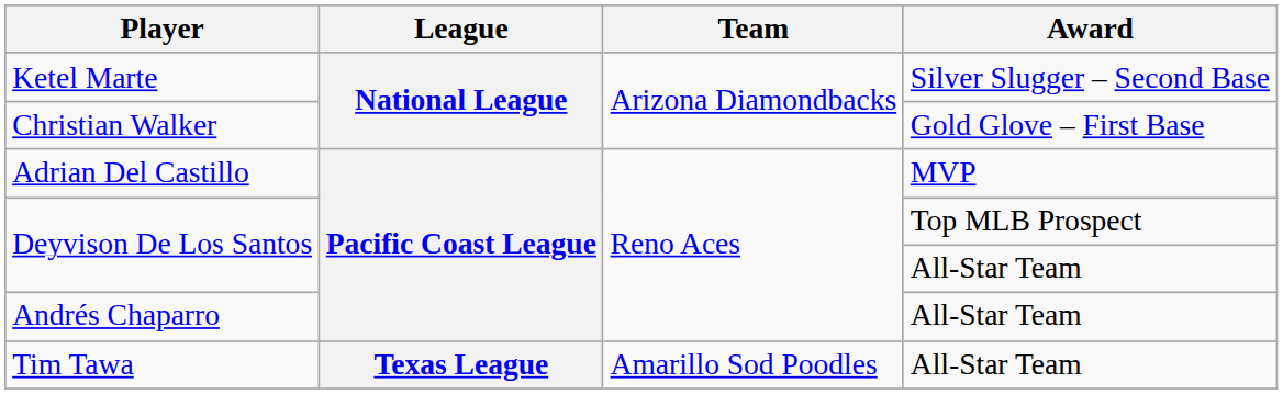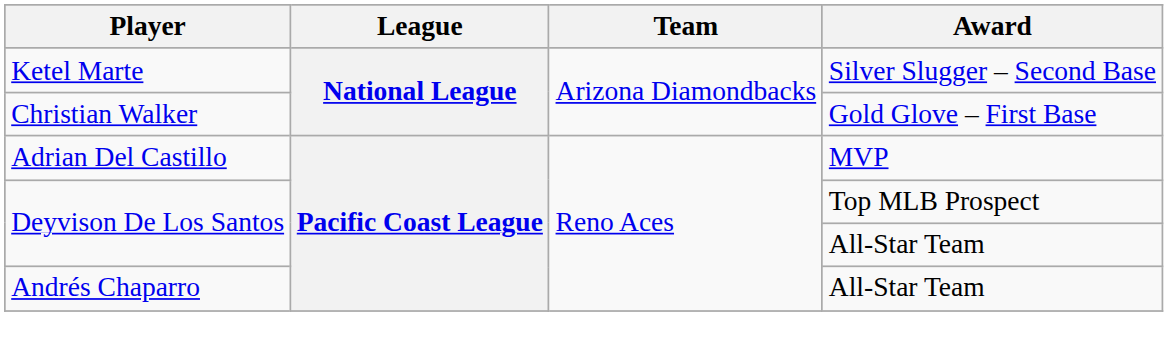- row: Tim Tawa | Texas League | Amarillo Sod Poodles | All-Star Team
